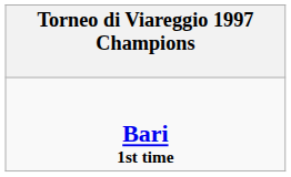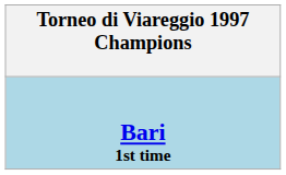row 2 | column 1: no background -> lightblue background
